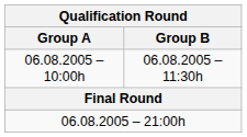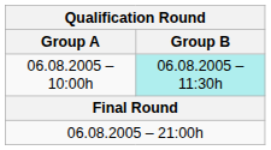06.08.2005 – 10:00h | Group B: no background -> paleturquoise background
